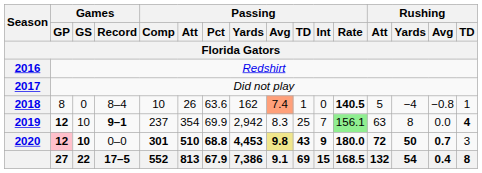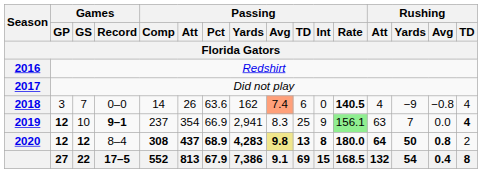2018 | Games / GP / Florida Gators: 8 -> 3
2018 | Games / GS / Florida Gators: 0 -> 7
2018 | Games / Record / Florida Gators: 8–4 -> 0–0
2018 | Passing / Comp / Florida Gators: 10 -> 14
2018 | Passing / TD / Florida Gators: 1 -> 6
2018 | Rushing / Att / Florida Gators: 5 -> 4
2018 | Rushing / Yards / Florida Gators: −4 -> −9
2018 | Rushing / TD / Florida Gators: 1 -> 4
2019 | Passing / Pct / Florida Gators: 69.9 -> 66.9
2019 | Passing / Yards / Florida Gators: 2,942 -> 2,941
2019 | Passing / Int / Florida Gators: 7 -> 9
2019 | Rushing / Yards / Florida Gators: 8 -> 7
2020 | Games / GP / Florida Gators: pink background -> no background
2020 | Games / GS / Florida Gators: 10 -> 12
2020 | Games / Record / Florida Gators: 0–0 -> 8–4
2020 | Passing / Comp / Florida Gators: 301 -> 308
2020 | Passing / Att / Florida Gators: 510 -> 437
2020 | Passing / Pct / Florida Gators: 68.8 -> 68.9
2020 | Passing / Yards / Florida Gators: 4,453 -> 4,283
2020 | Passing / TD / Florida Gators: 43 -> 13
2020 | Passing / Int / Florida Gators: 9 -> 8
2020 | Rushing / Att / Florida Gators: 72 -> 64
2020 | Rushing / Avg / Florida Gators: 0.7 -> 0.8
2020 | Rushing / TD / Florida Gators: 3 -> 2
